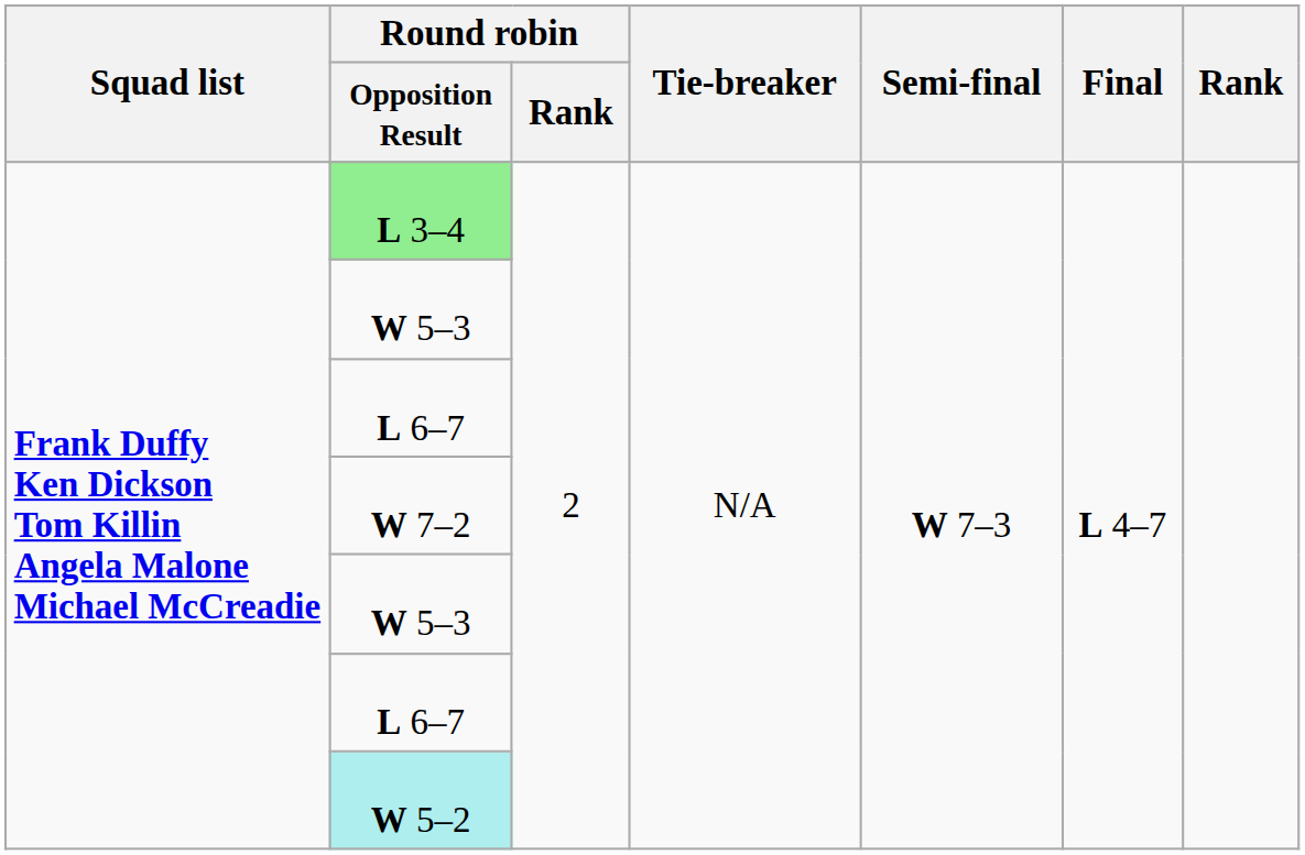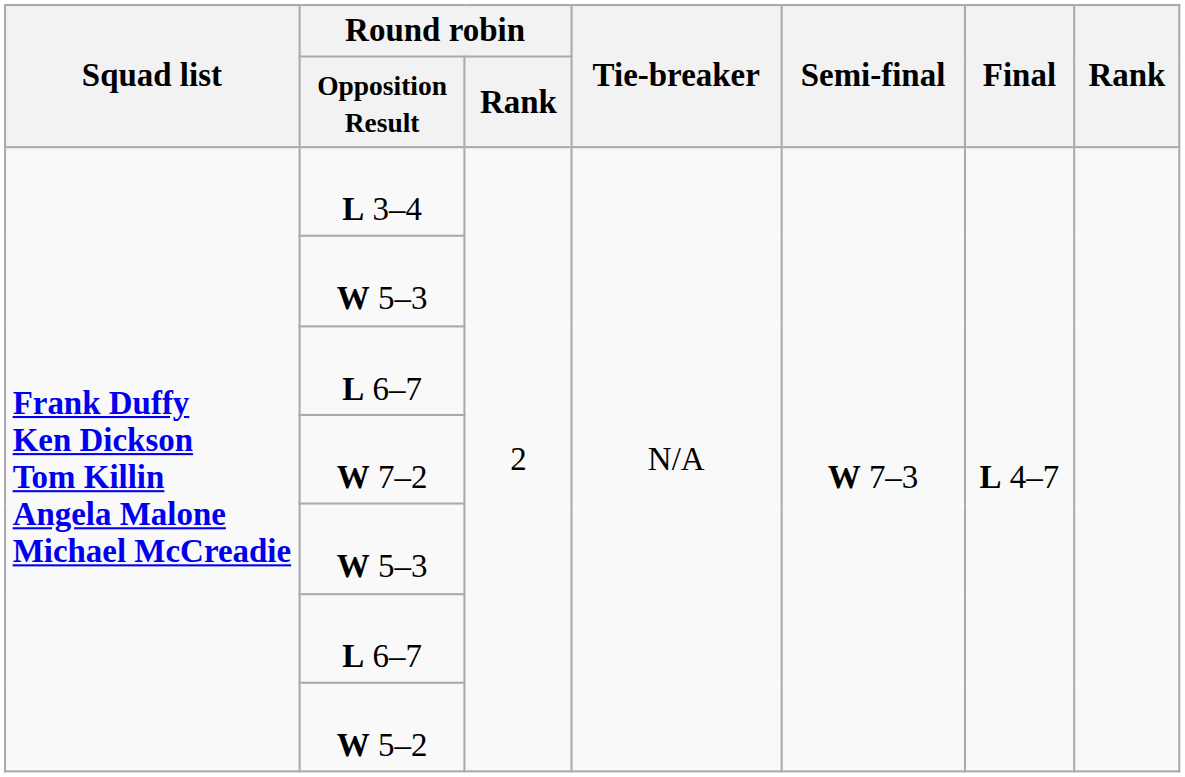L 3–4 | Round robin / Opposition Result: lightgreen background -> no background
W 5–2 | Round robin / Opposition Result: paleturquoise background -> no background
